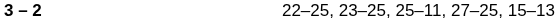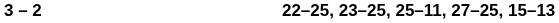row 1 | column 2: normal -> bold
